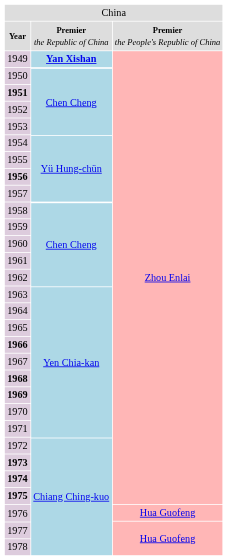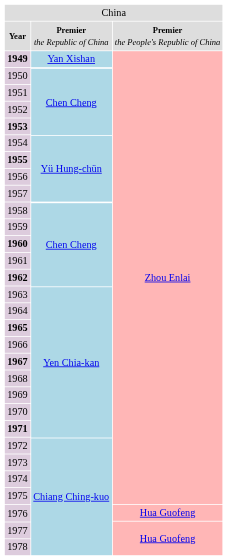1949 | column 1: normal -> bold
1949 | column 2: bold -> normal
1951 | column 1: bold -> normal
1953 | column 1: normal -> bold
1955 | column 1: normal -> bold
1956 | column 1: bold -> normal
1960 | column 1: normal -> bold
1962 | column 1: normal -> bold
1965 | column 1: normal -> bold
1966 | column 1: bold -> normal
1967 | column 1: normal -> bold
1968 | column 1: bold -> normal
1969 | column 1: bold -> normal
1971 | column 1: normal -> bold
1973 | column 1: bold -> normal
1974 | column 1: bold -> normal
1975 | column 1: bold -> normal
